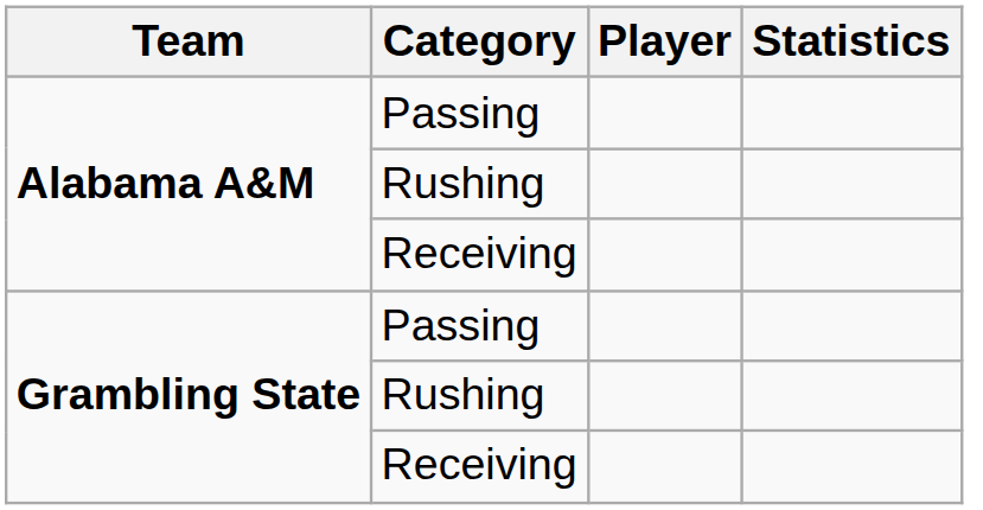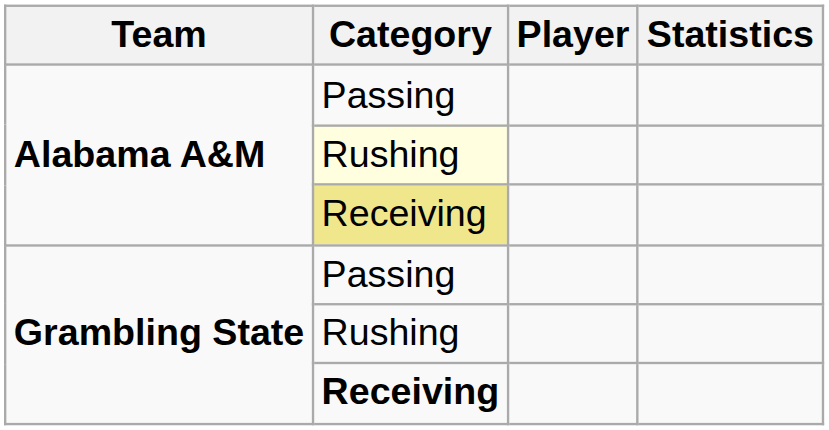Alabama A&M / Rushing | Category: no background -> lightyellow background
Alabama A&M / Receiving | Category: no background -> khaki background
Grambling State / Receiving | Category: normal -> bold
